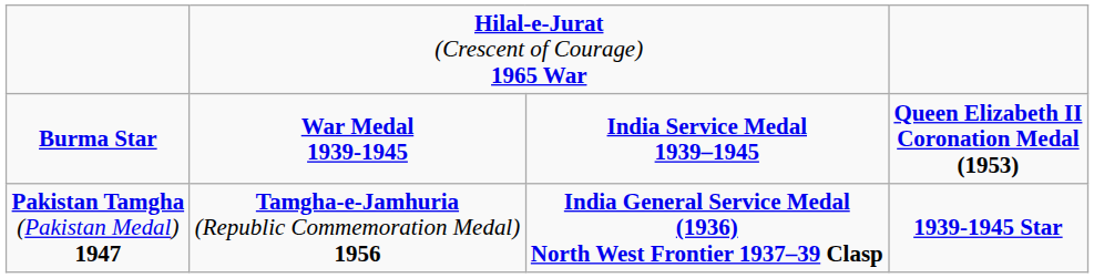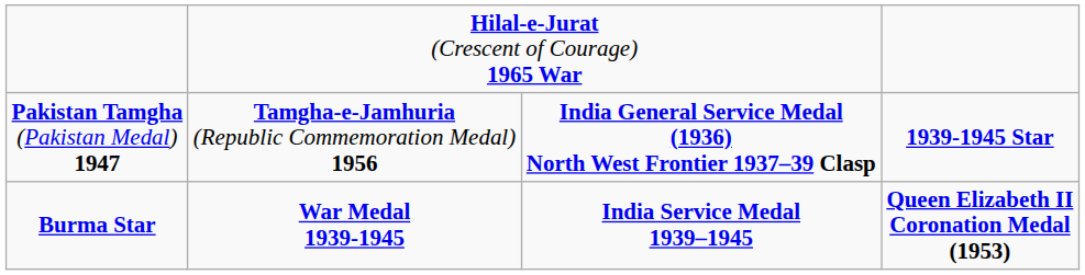rows swapped: Pakistan Tamgha (Pakistan Medal) 1947 <-> Burma Star
